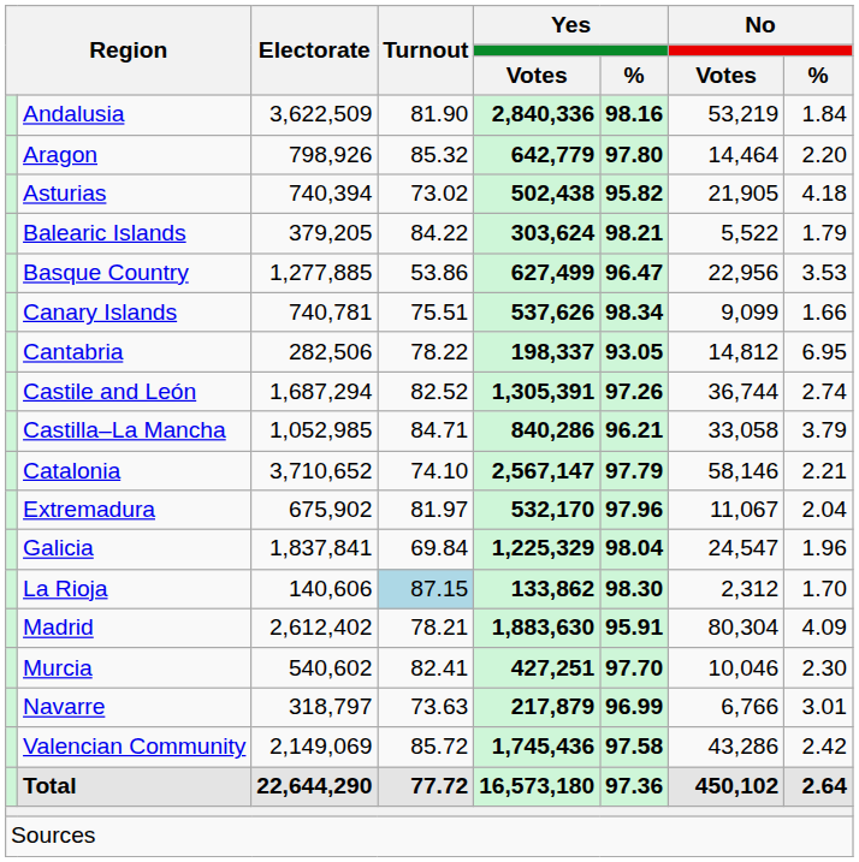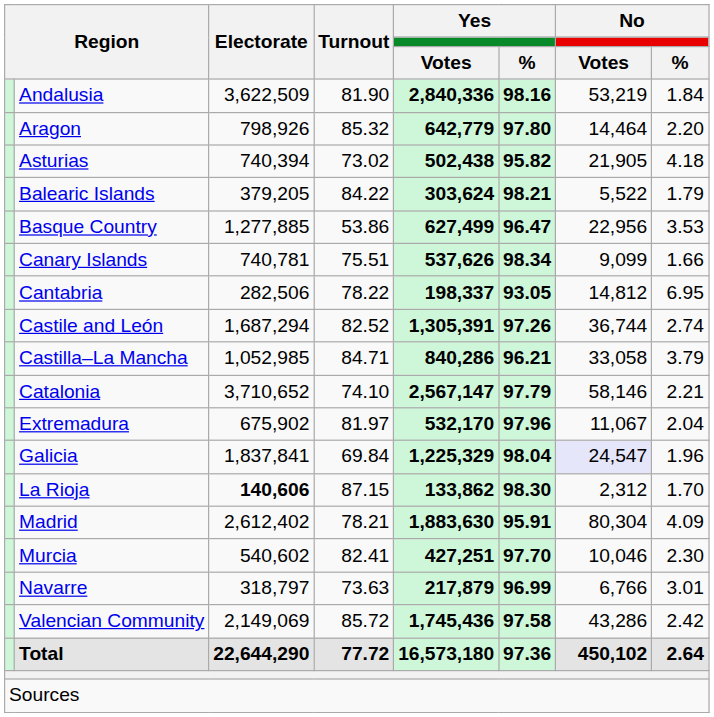Galicia | No / Votes: no background -> lavender background
La Rioja | Electorate: normal -> bold
La Rioja | Turnout: lightblue background -> no background
